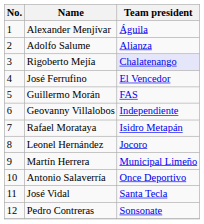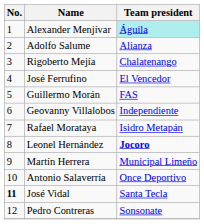Alexander Menjívar | Team president: no background -> paleturquoise background
Rigoberto Mejía | Team president: lavender background -> no background
Leonel Hernández | Team president: normal -> bold
José Vidal | No.: normal -> bold
